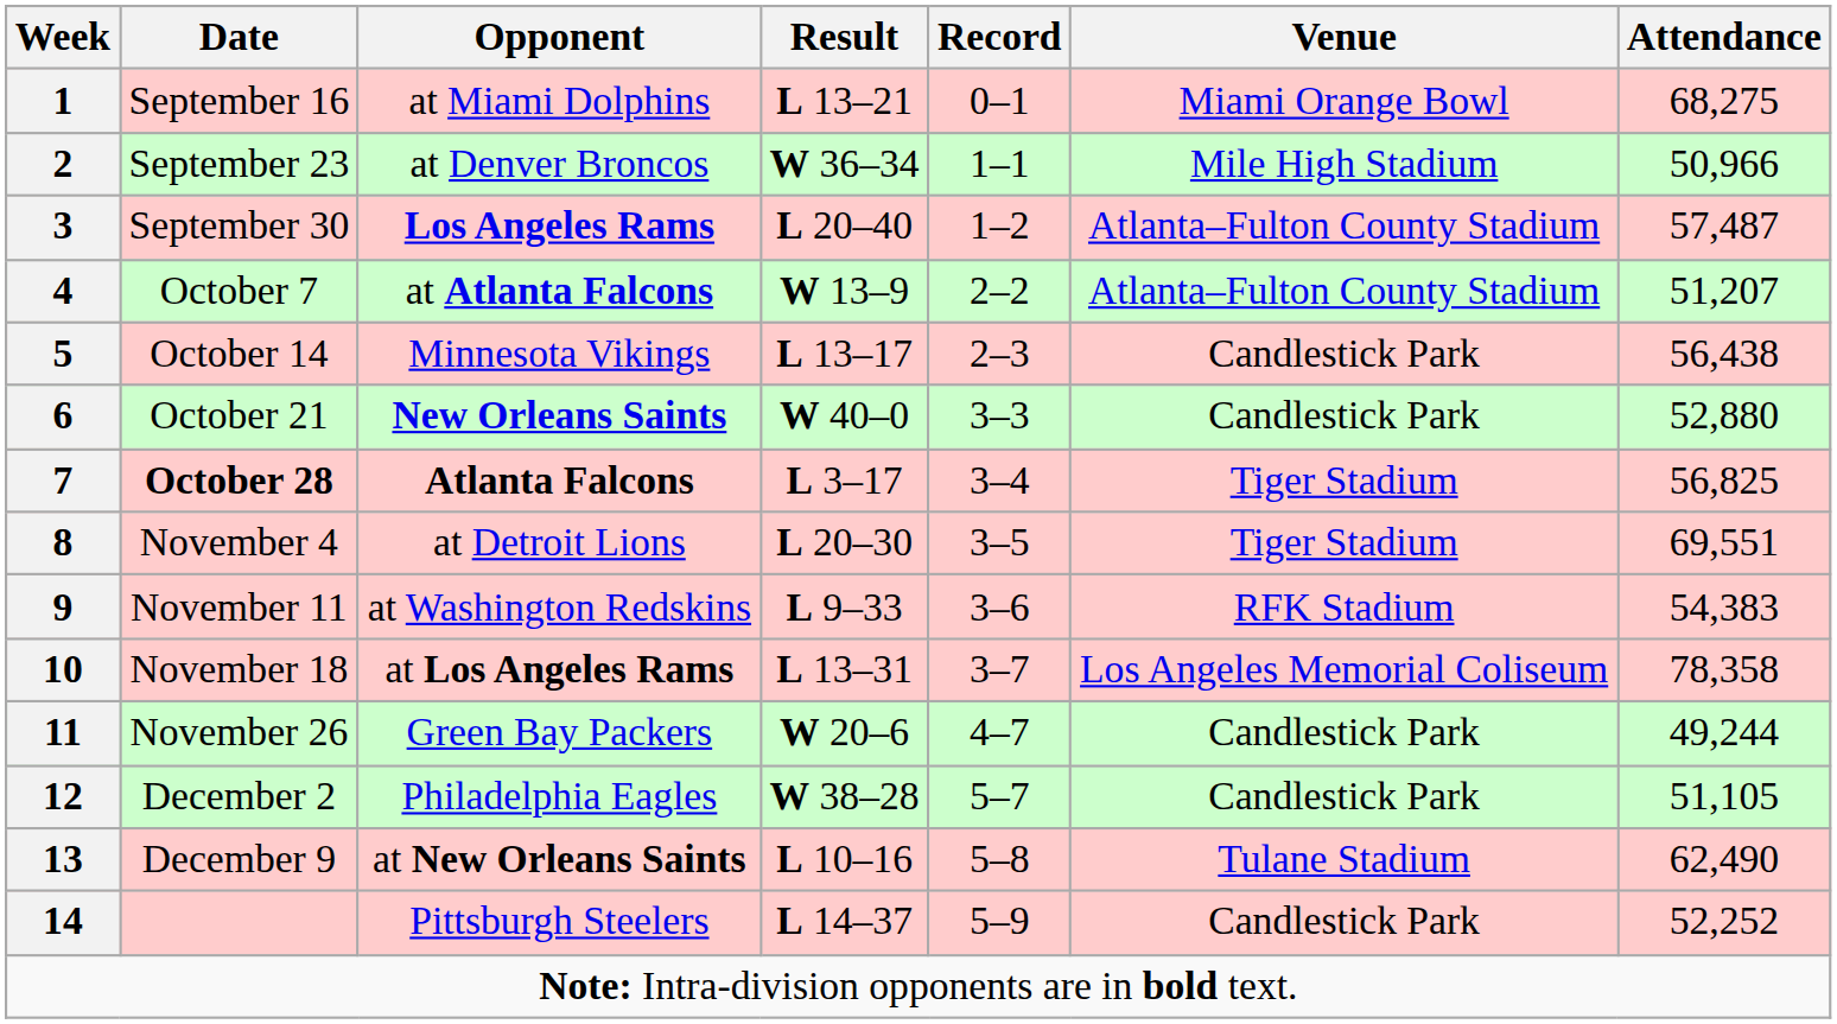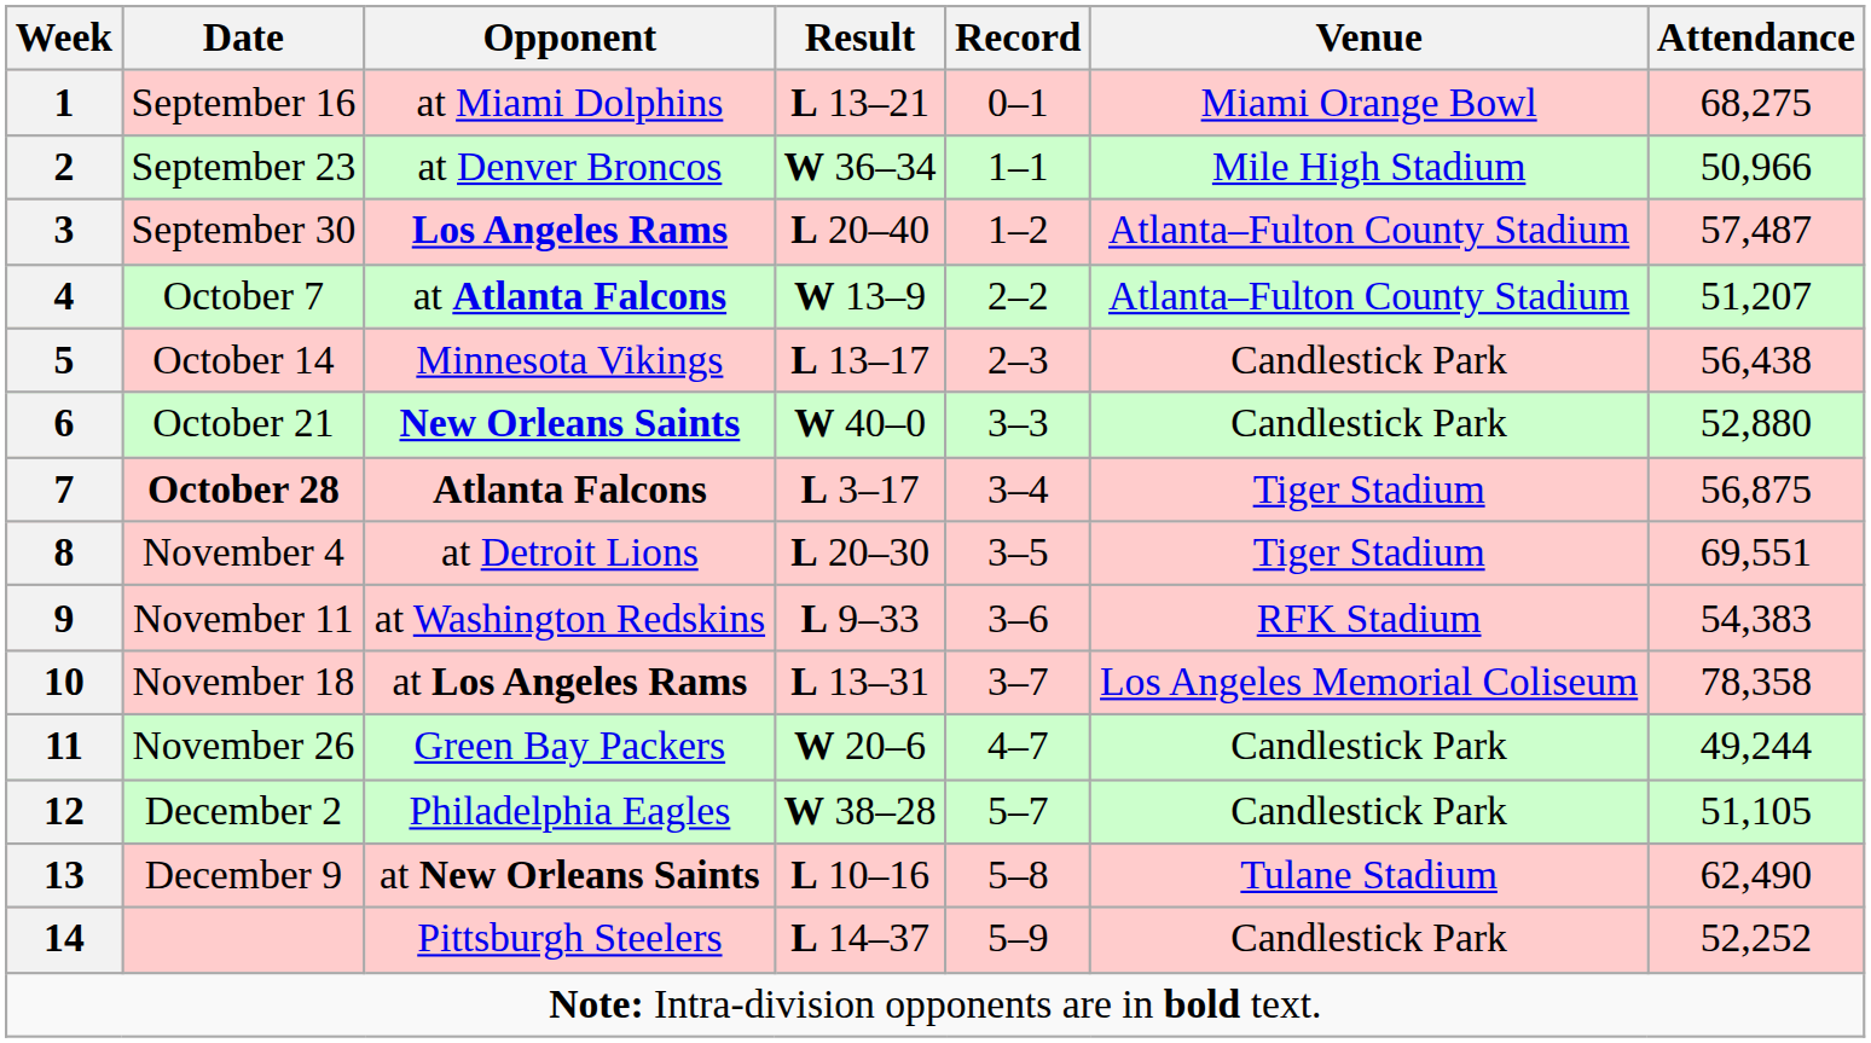7 | Attendance: 56,825 -> 56,875
